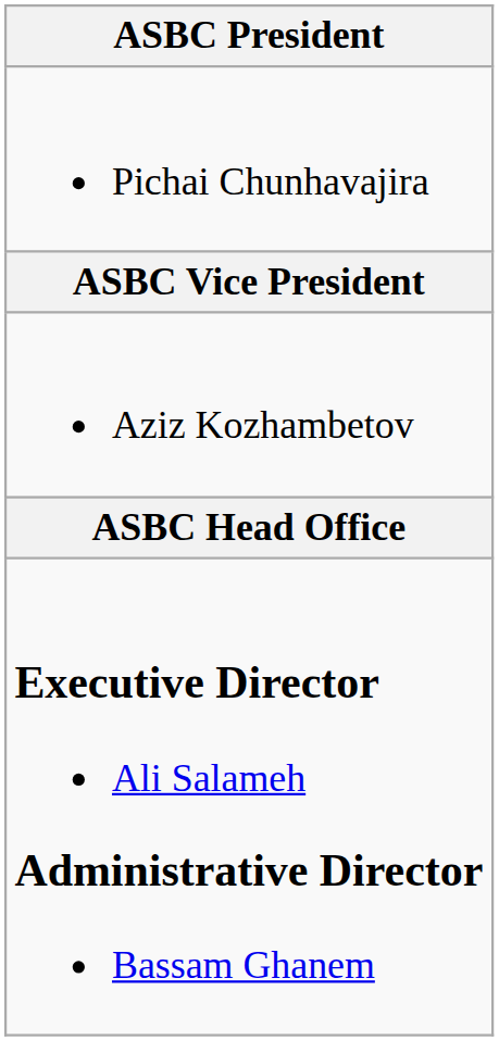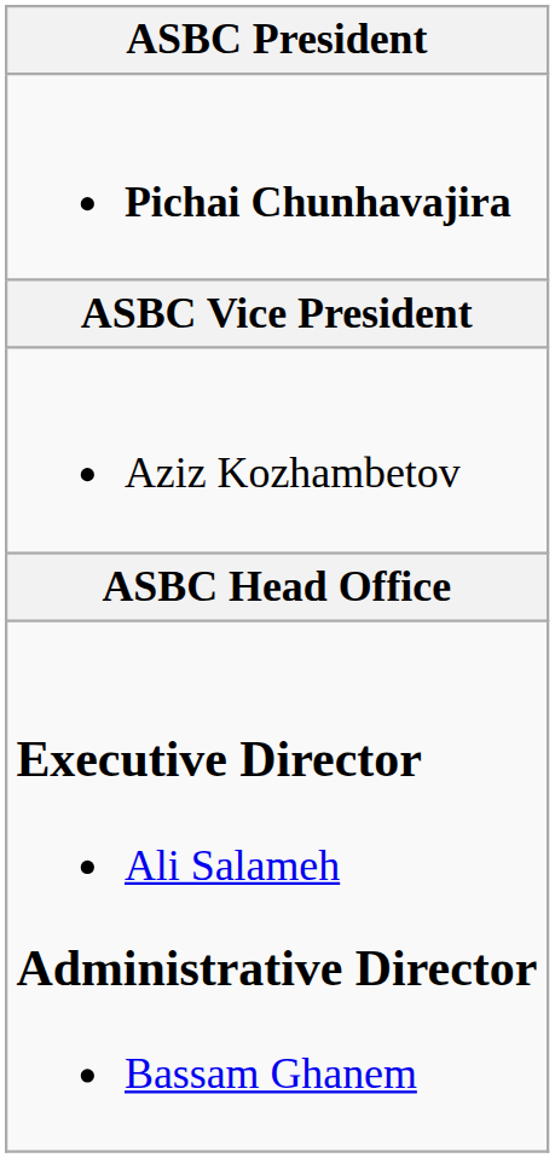row 2 | column 1: normal -> bold
